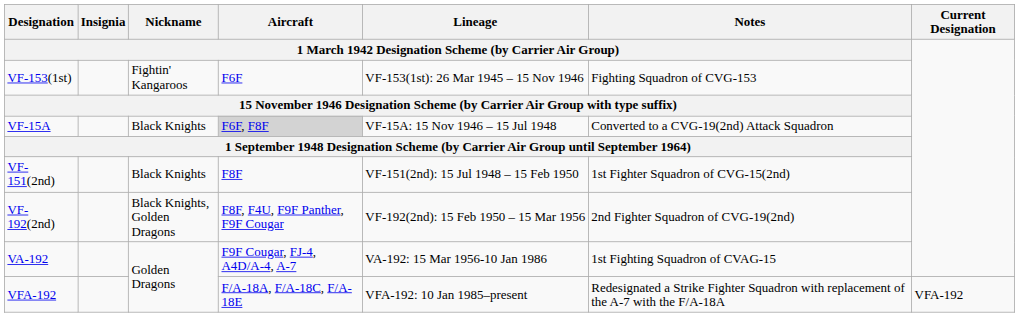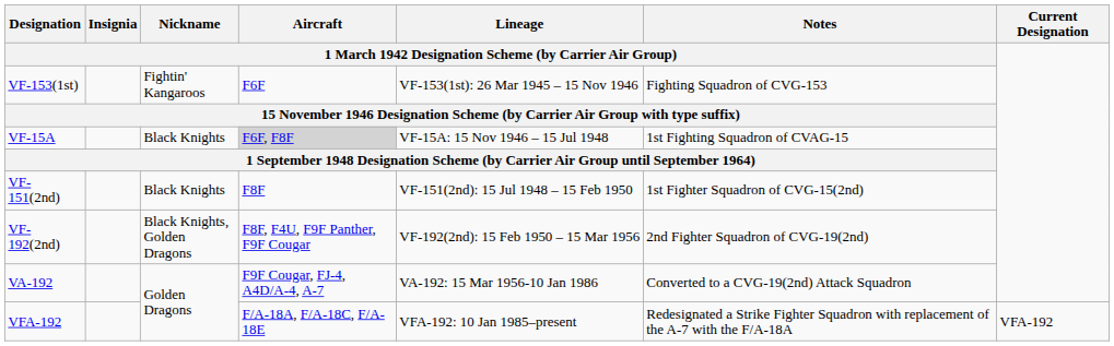VF-15A | column 6: Converted to a CVG-19(2nd) Attack Squadron -> 1st Fighting Squadron of CVAG-15
VA-192 | column 6: 1st Fighting Squadron of CVAG-15 -> Converted to a CVG-19(2nd) Attack Squadron
